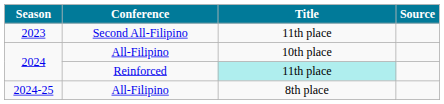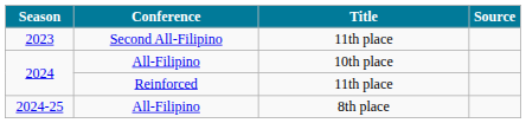2024 / Reinforced | Title: paleturquoise background -> no background
